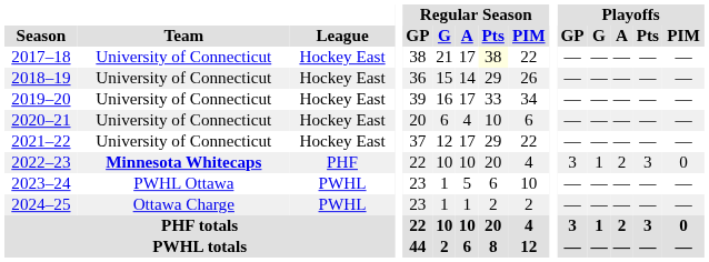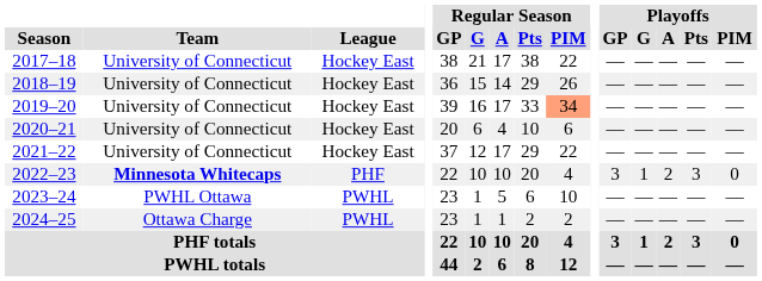2017–18 | Regular Season / Pts: lightyellow background -> no background
2019–20 | Regular Season / PIM: no background -> lightsalmon background
